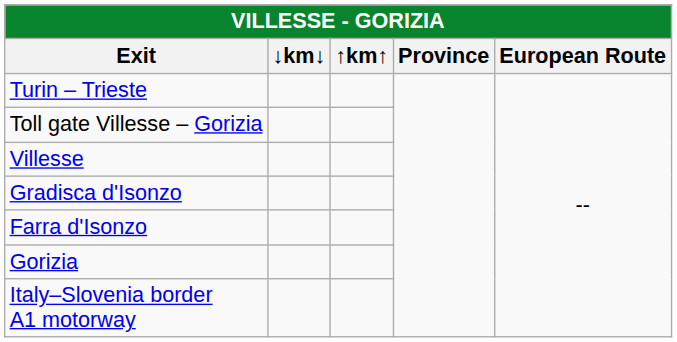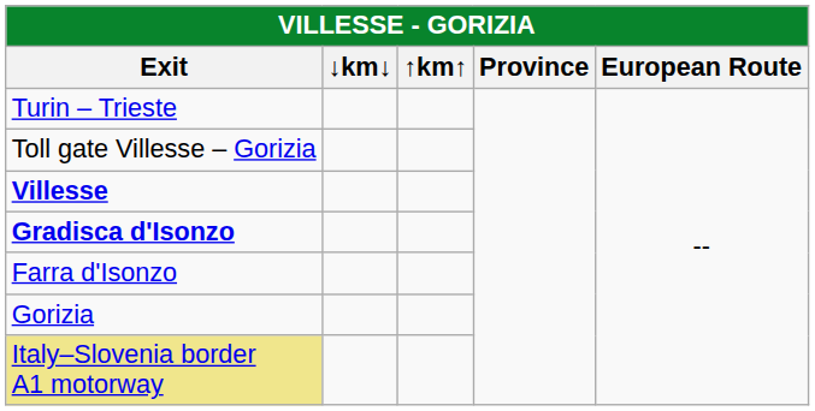Villesse | Exit: normal -> bold
Gradisca d'Isonzo | Exit: normal -> bold
Italy–Slovenia border A1 motorway | Exit: no background -> khaki background
